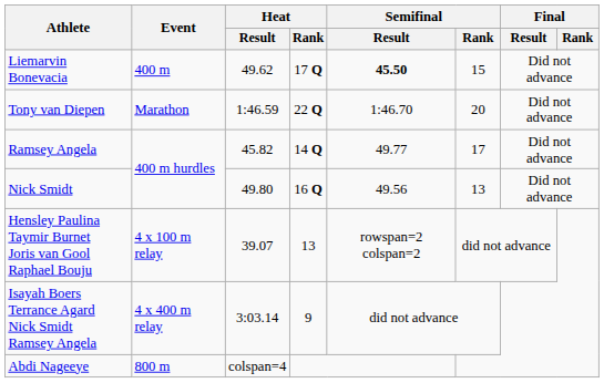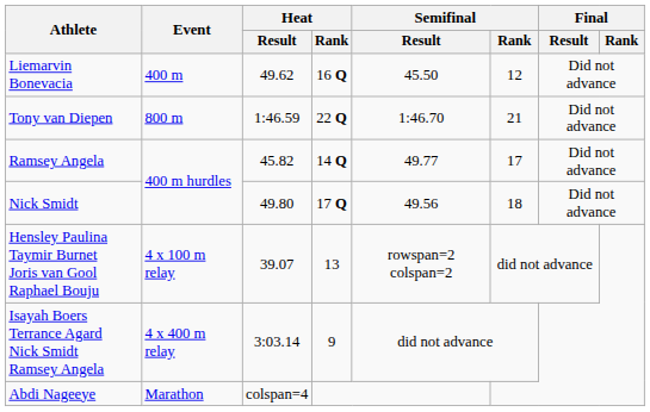Liemarvin Bonevacia | Heat / Rank: 17 Q -> 16 Q
Liemarvin Bonevacia | Semifinal / Result: bold -> normal
Liemarvin Bonevacia | Semifinal / Rank: 15 -> 12
Tony van Diepen | Event: Marathon -> 800 m
Tony van Diepen | Semifinal / Rank: 20 -> 21
Nick Smidt | Heat / Rank: 16 Q -> 17 Q
Nick Smidt | Semifinal / Rank: 13 -> 18
Abdi Nageeye | Event: 800 m -> Marathon
